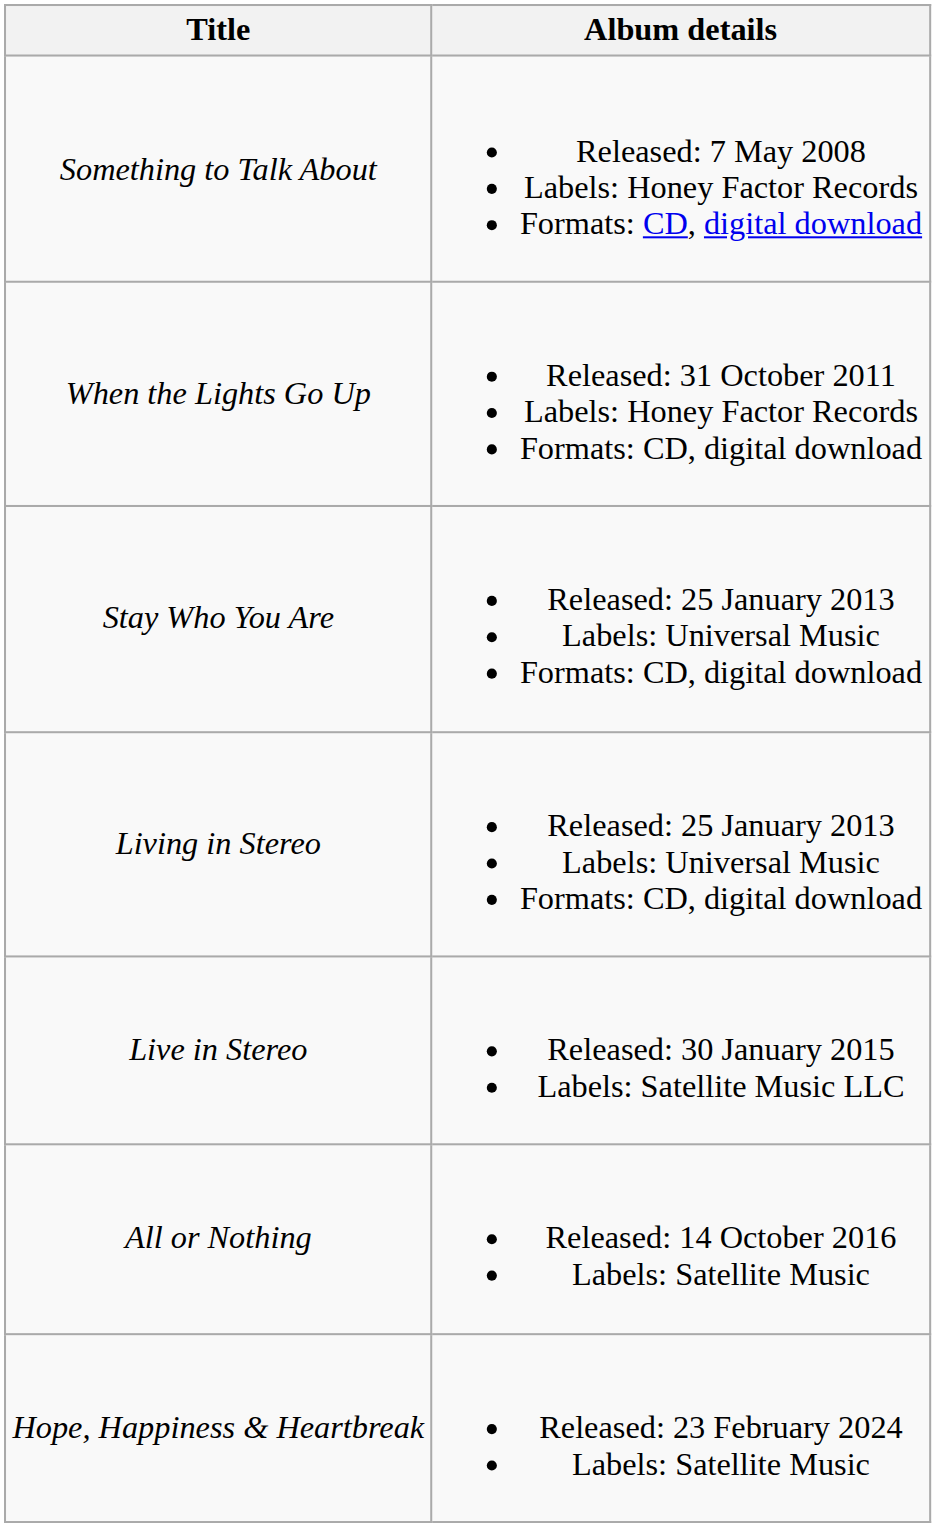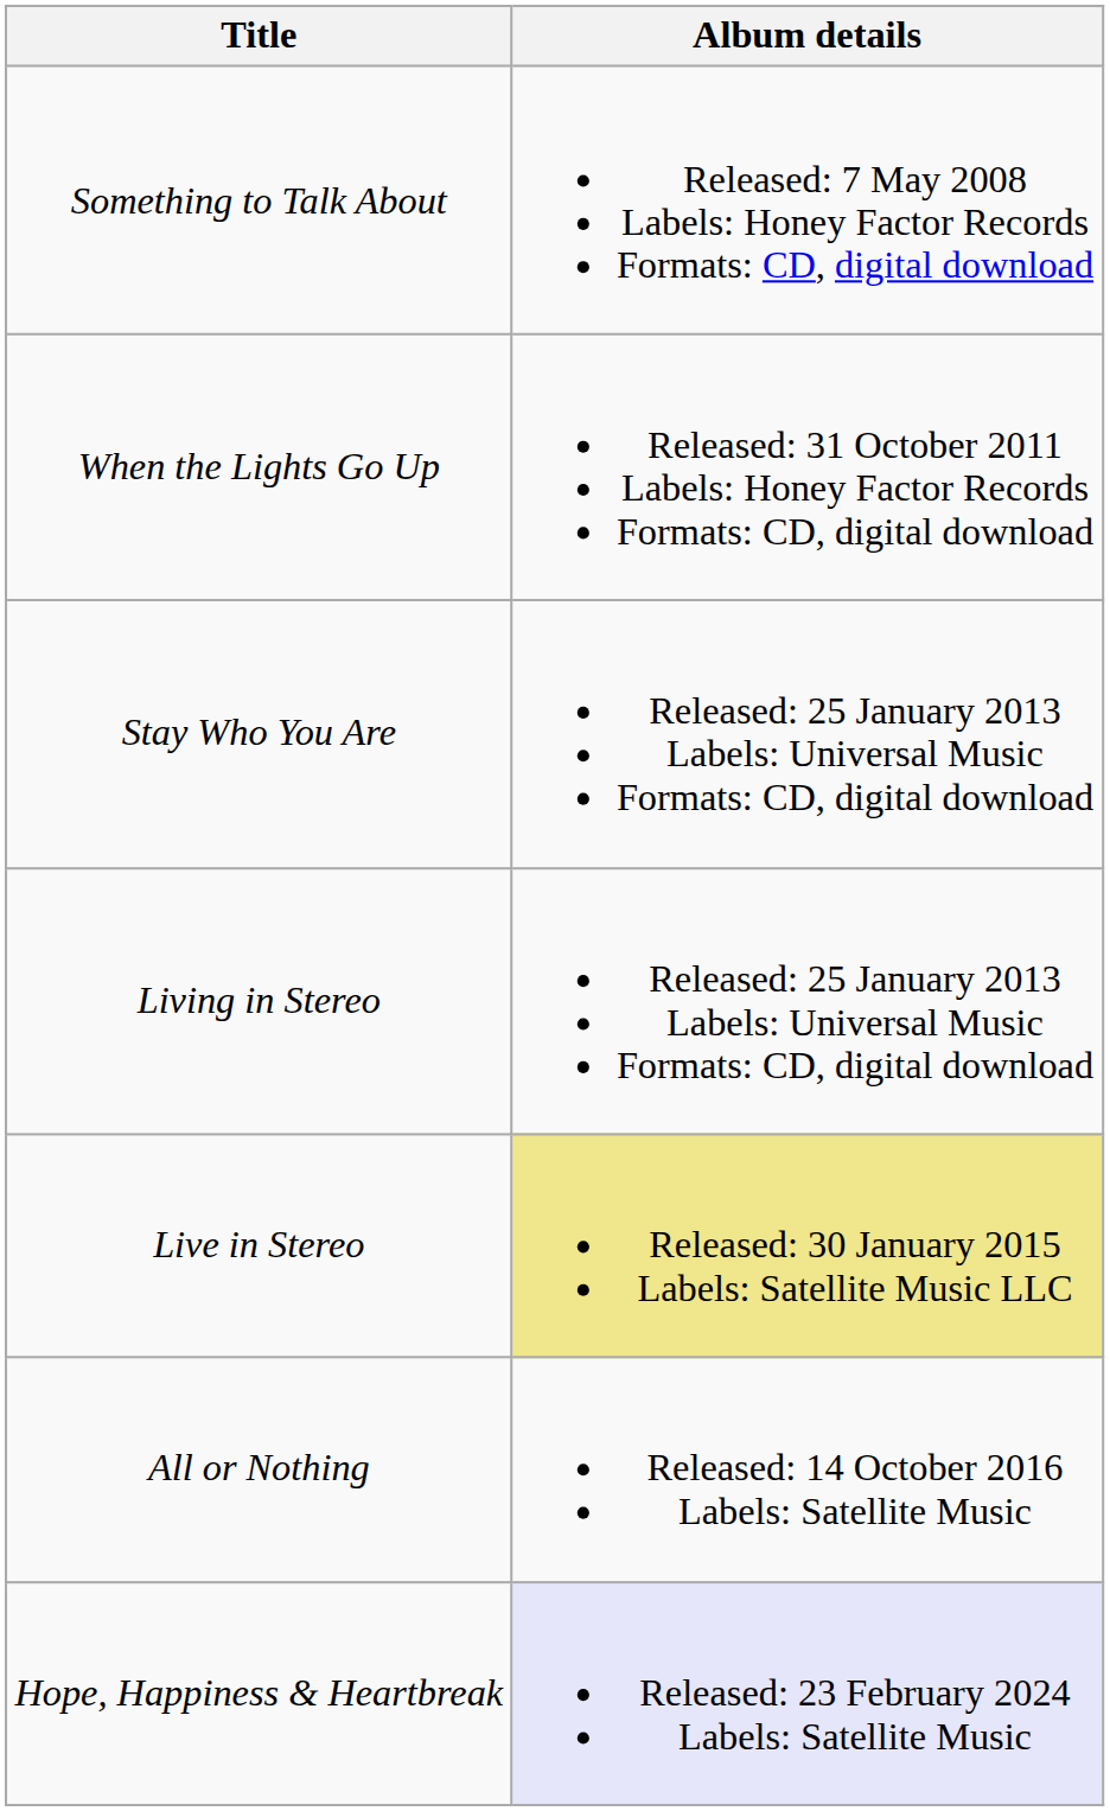Live in Stereo | Album details: no background -> khaki background
Hope, Happiness & Heartbreak | Album details: no background -> lavender background
